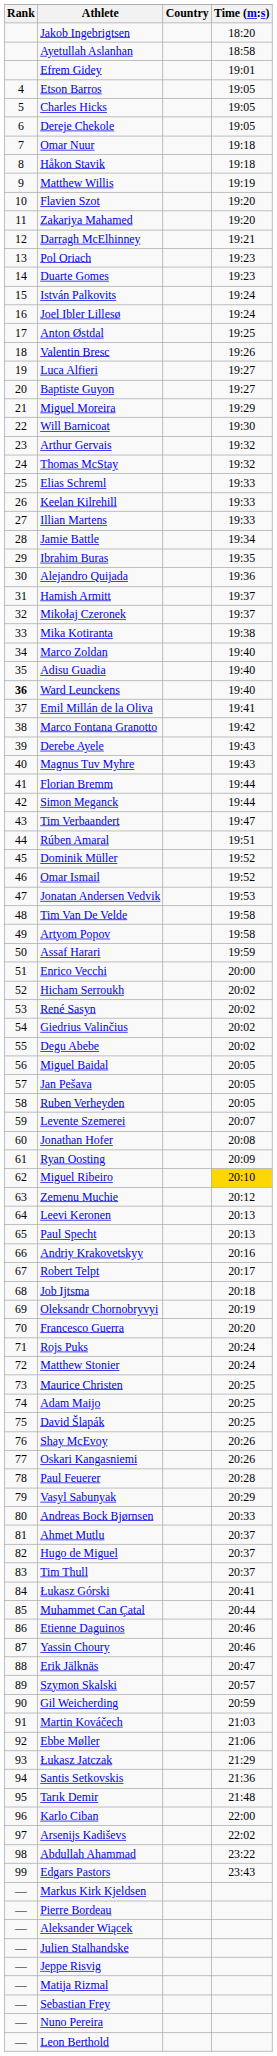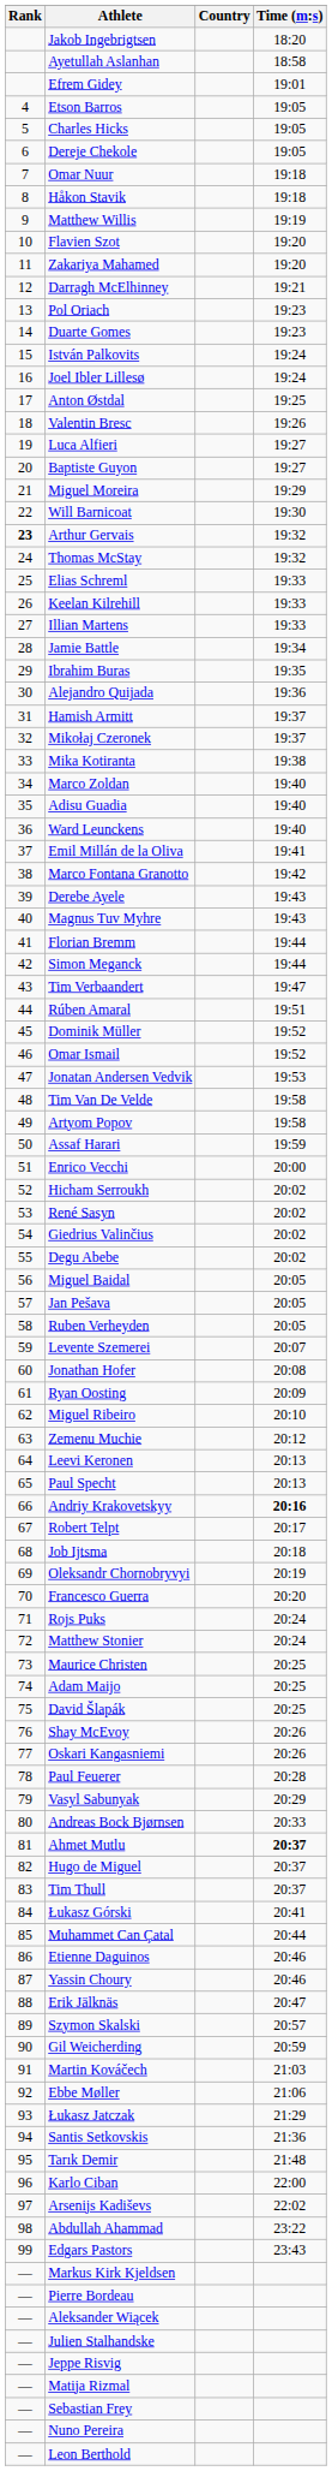Arthur Gervais | Rank: normal -> bold
Ward Leunckens | Rank: bold -> normal
Miguel Ribeiro | Time (m:s): gold background -> no background
Andriy Krakovetskyy | Time (m:s): normal -> bold
Ahmet Mutlu | Time (m:s): normal -> bold
